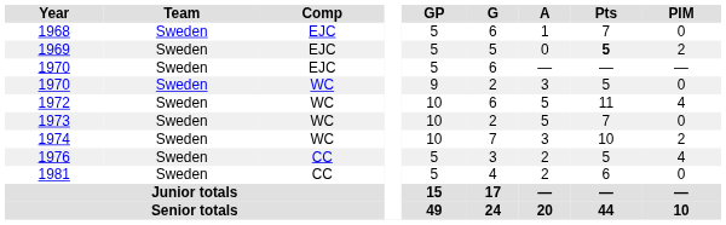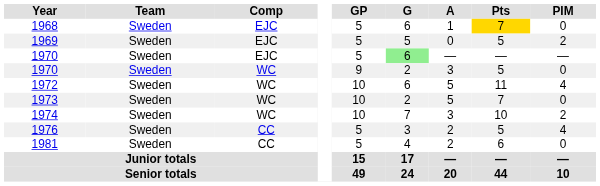1968 | Pts: no background -> gold background
1969 | Pts: bold -> normal
1970 / EJC | G: no background -> lightgreen background
